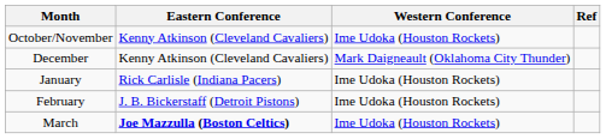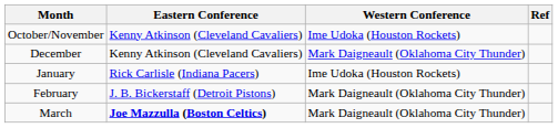February | Western Conference: Ime Udoka (Houston Rockets) -> Mark Daigneault (Oklahoma City Thunder)
March | Western Conference: Ime Udoka (Houston Rockets) -> Mark Daigneault (Oklahoma City Thunder)
